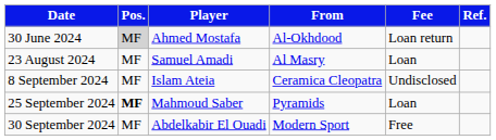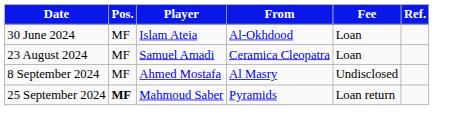30 June 2024 | Pos.: lightgrey background -> no background
30 June 2024 | Player: Ahmed Mostafa -> Islam Ateia
30 June 2024 | Fee: Loan return -> Loan
23 August 2024 | From: Al Masry -> Ceramica Cleopatra
8 September 2024 | Player: Islam Ateia -> Ahmed Mostafa
8 September 2024 | From: Ceramica Cleopatra -> Al Masry
25 September 2024 | Fee: Loan -> Loan return
- row: 30 September 2024 | MF | Abdelkabir El Ouadi | Modern Sport | Free
